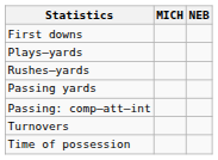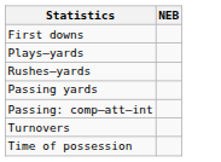- column: MICH
